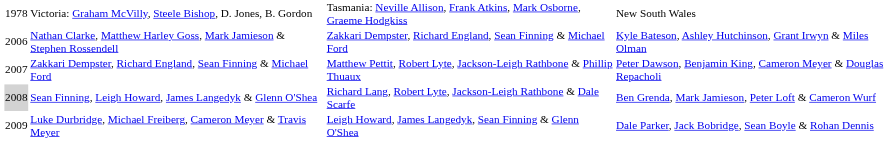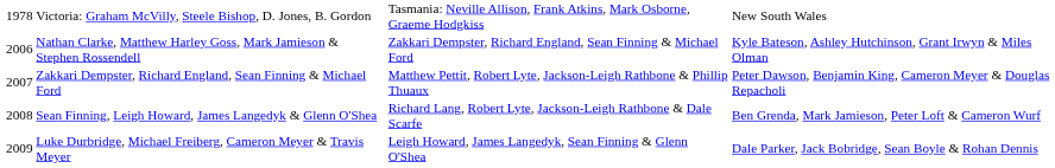Sean Finning, Leigh Howard, James Langedyk & Glenn O'Shea | column 1: lightgrey background -> no background
